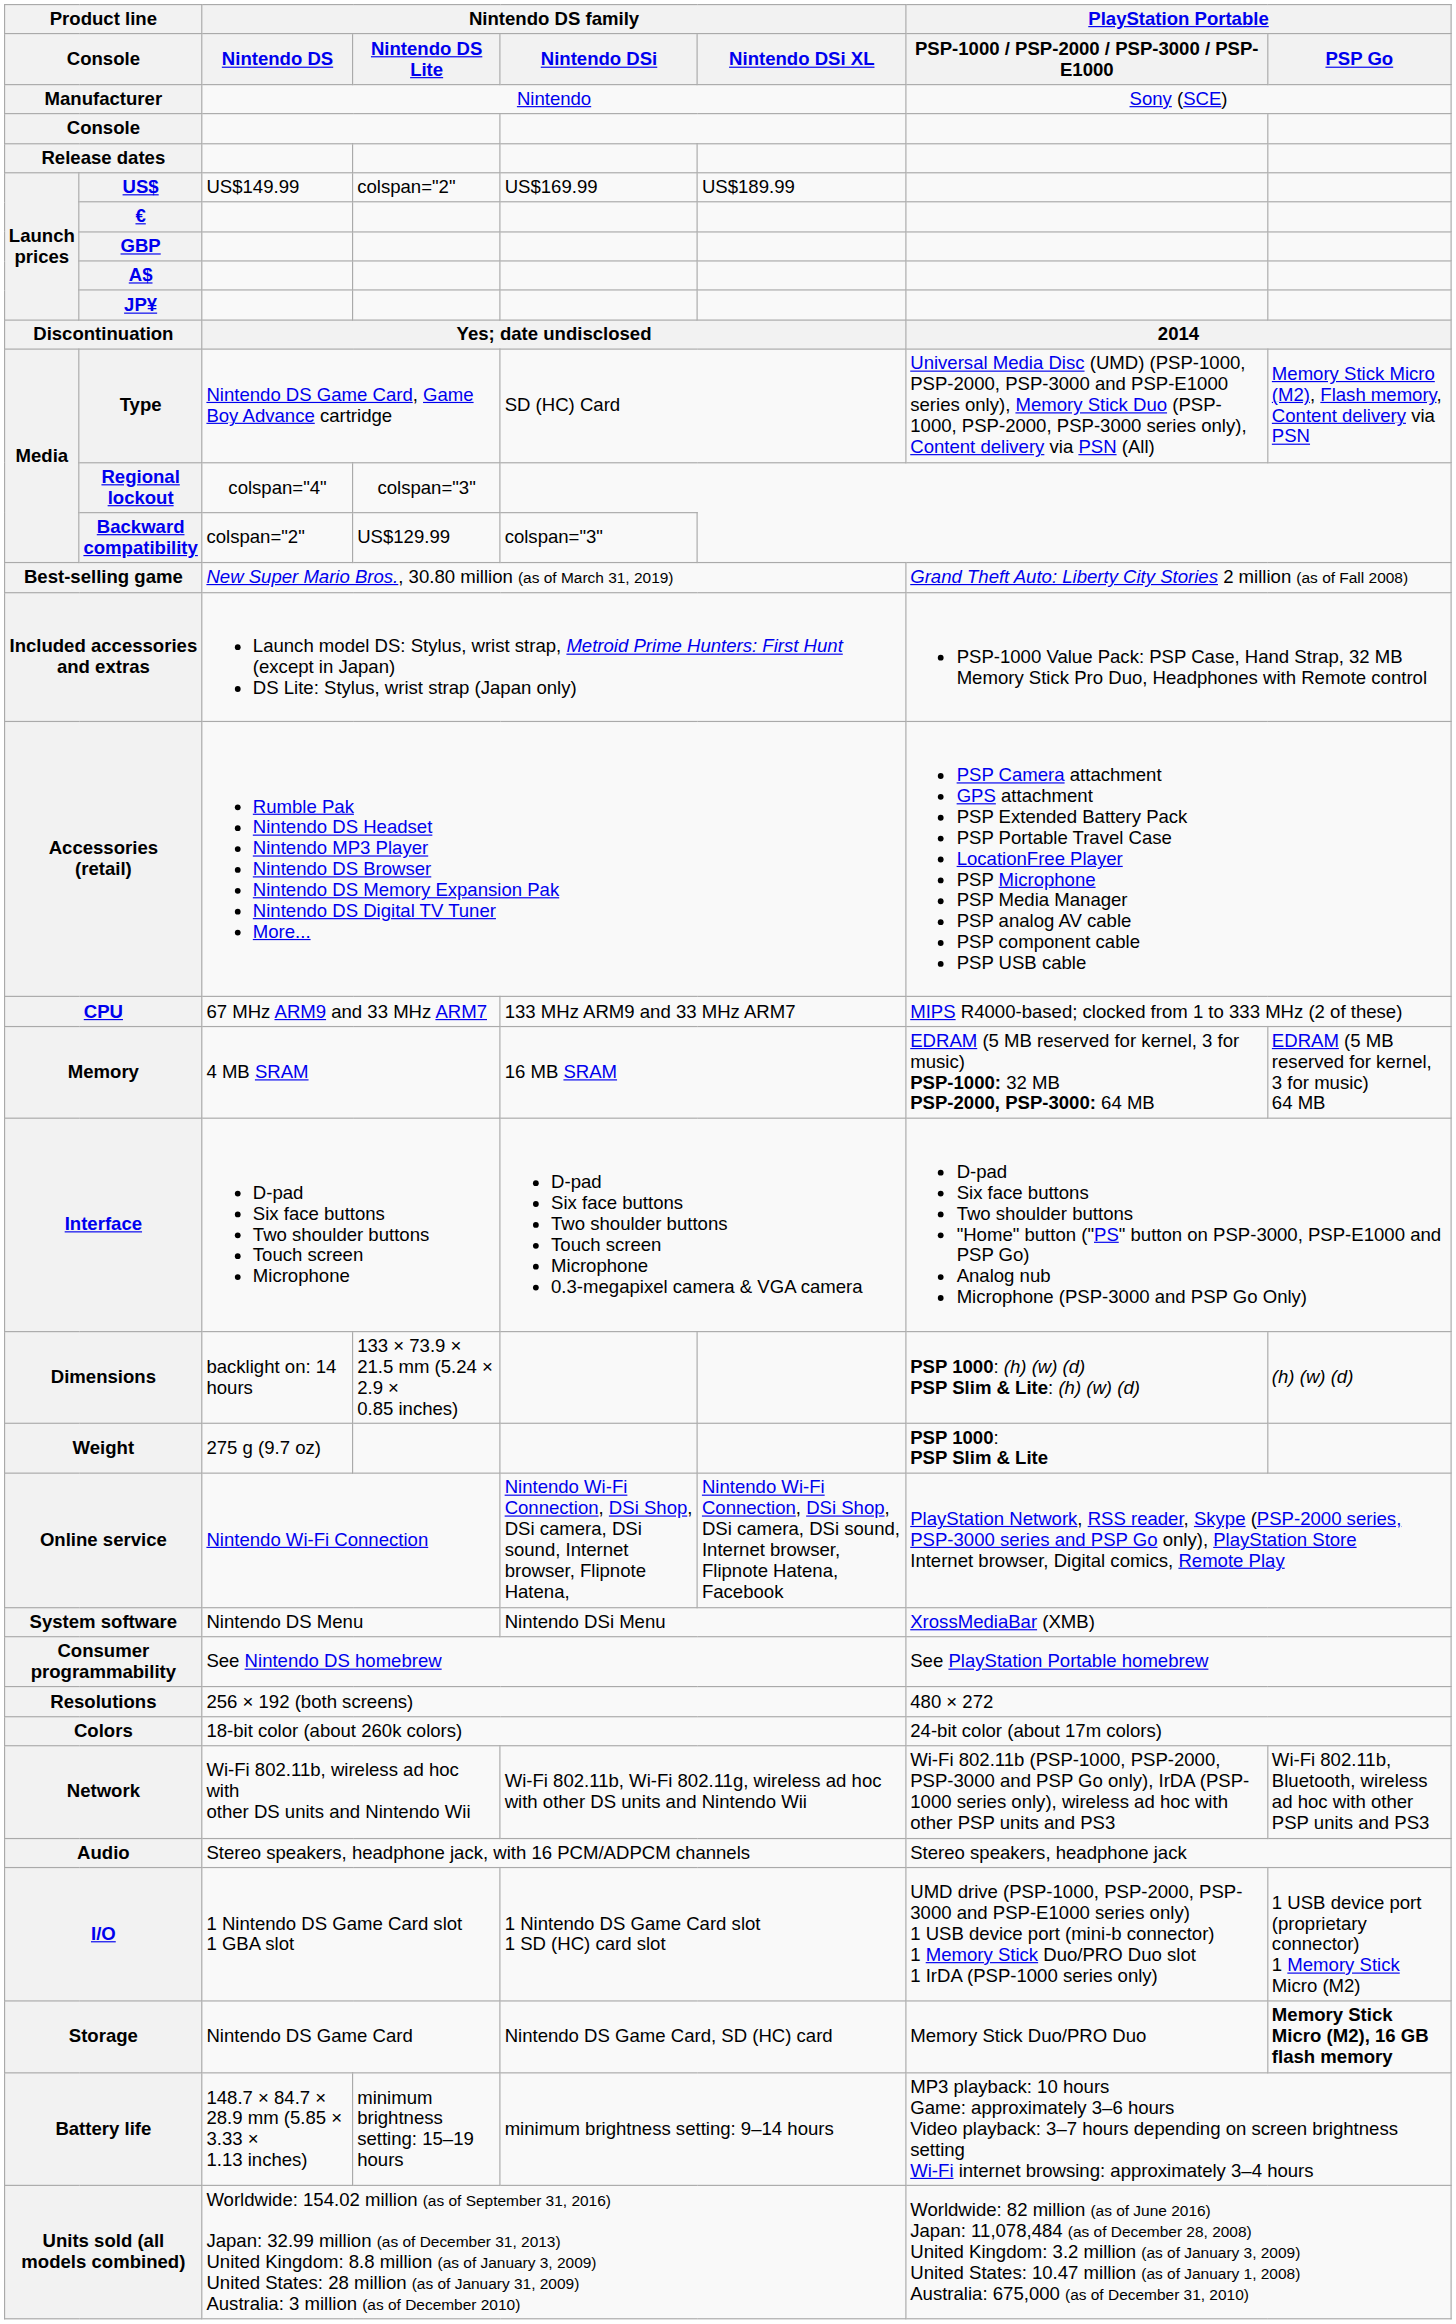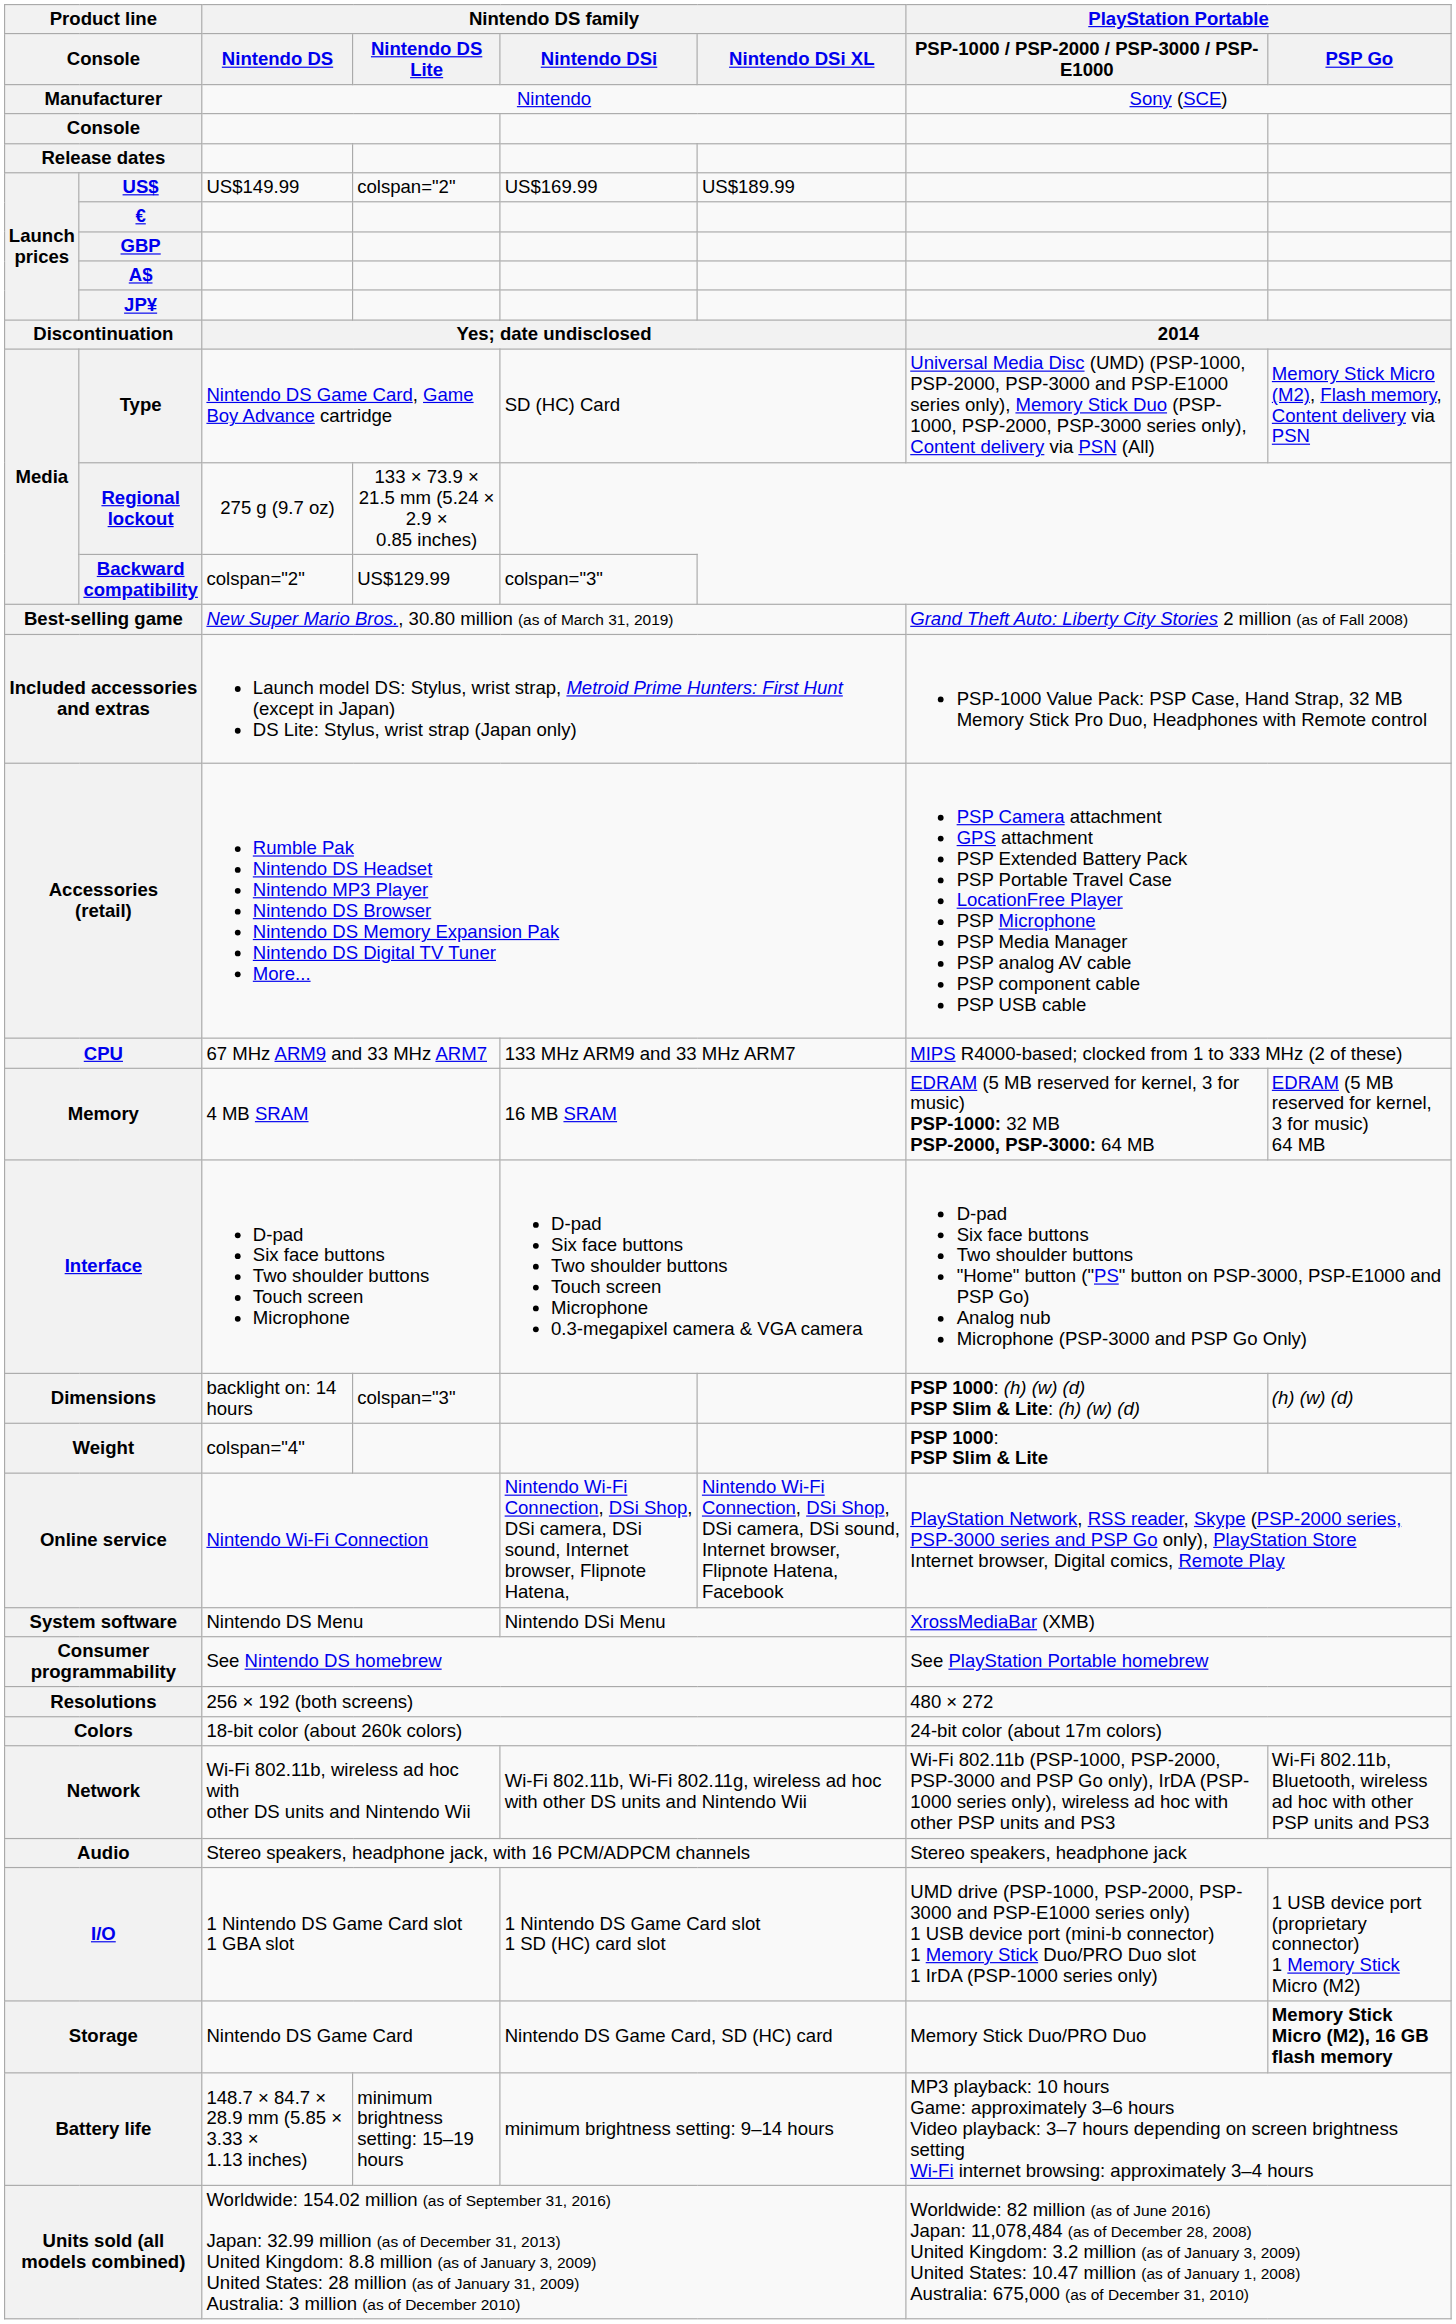Regional lockout | Nintendo DS family / Nintendo DS: colspan="4" -> 275 g (9.7 oz)
Regional lockout | Nintendo DS family / Nintendo DS Lite: colspan="3" -> 133 × 73.9 × 21.5 mm (5.24 × 2.9 × 0.85 inches)
Dimensions | Nintendo DS family / Nintendo DS Lite: 133 × 73.9 × 21.5 mm (5.24 × 2.9 × 0.85 inches) -> colspan="3"
Weight | Nintendo DS family / Nintendo DS: 275 g (9.7 oz) -> colspan="4"
